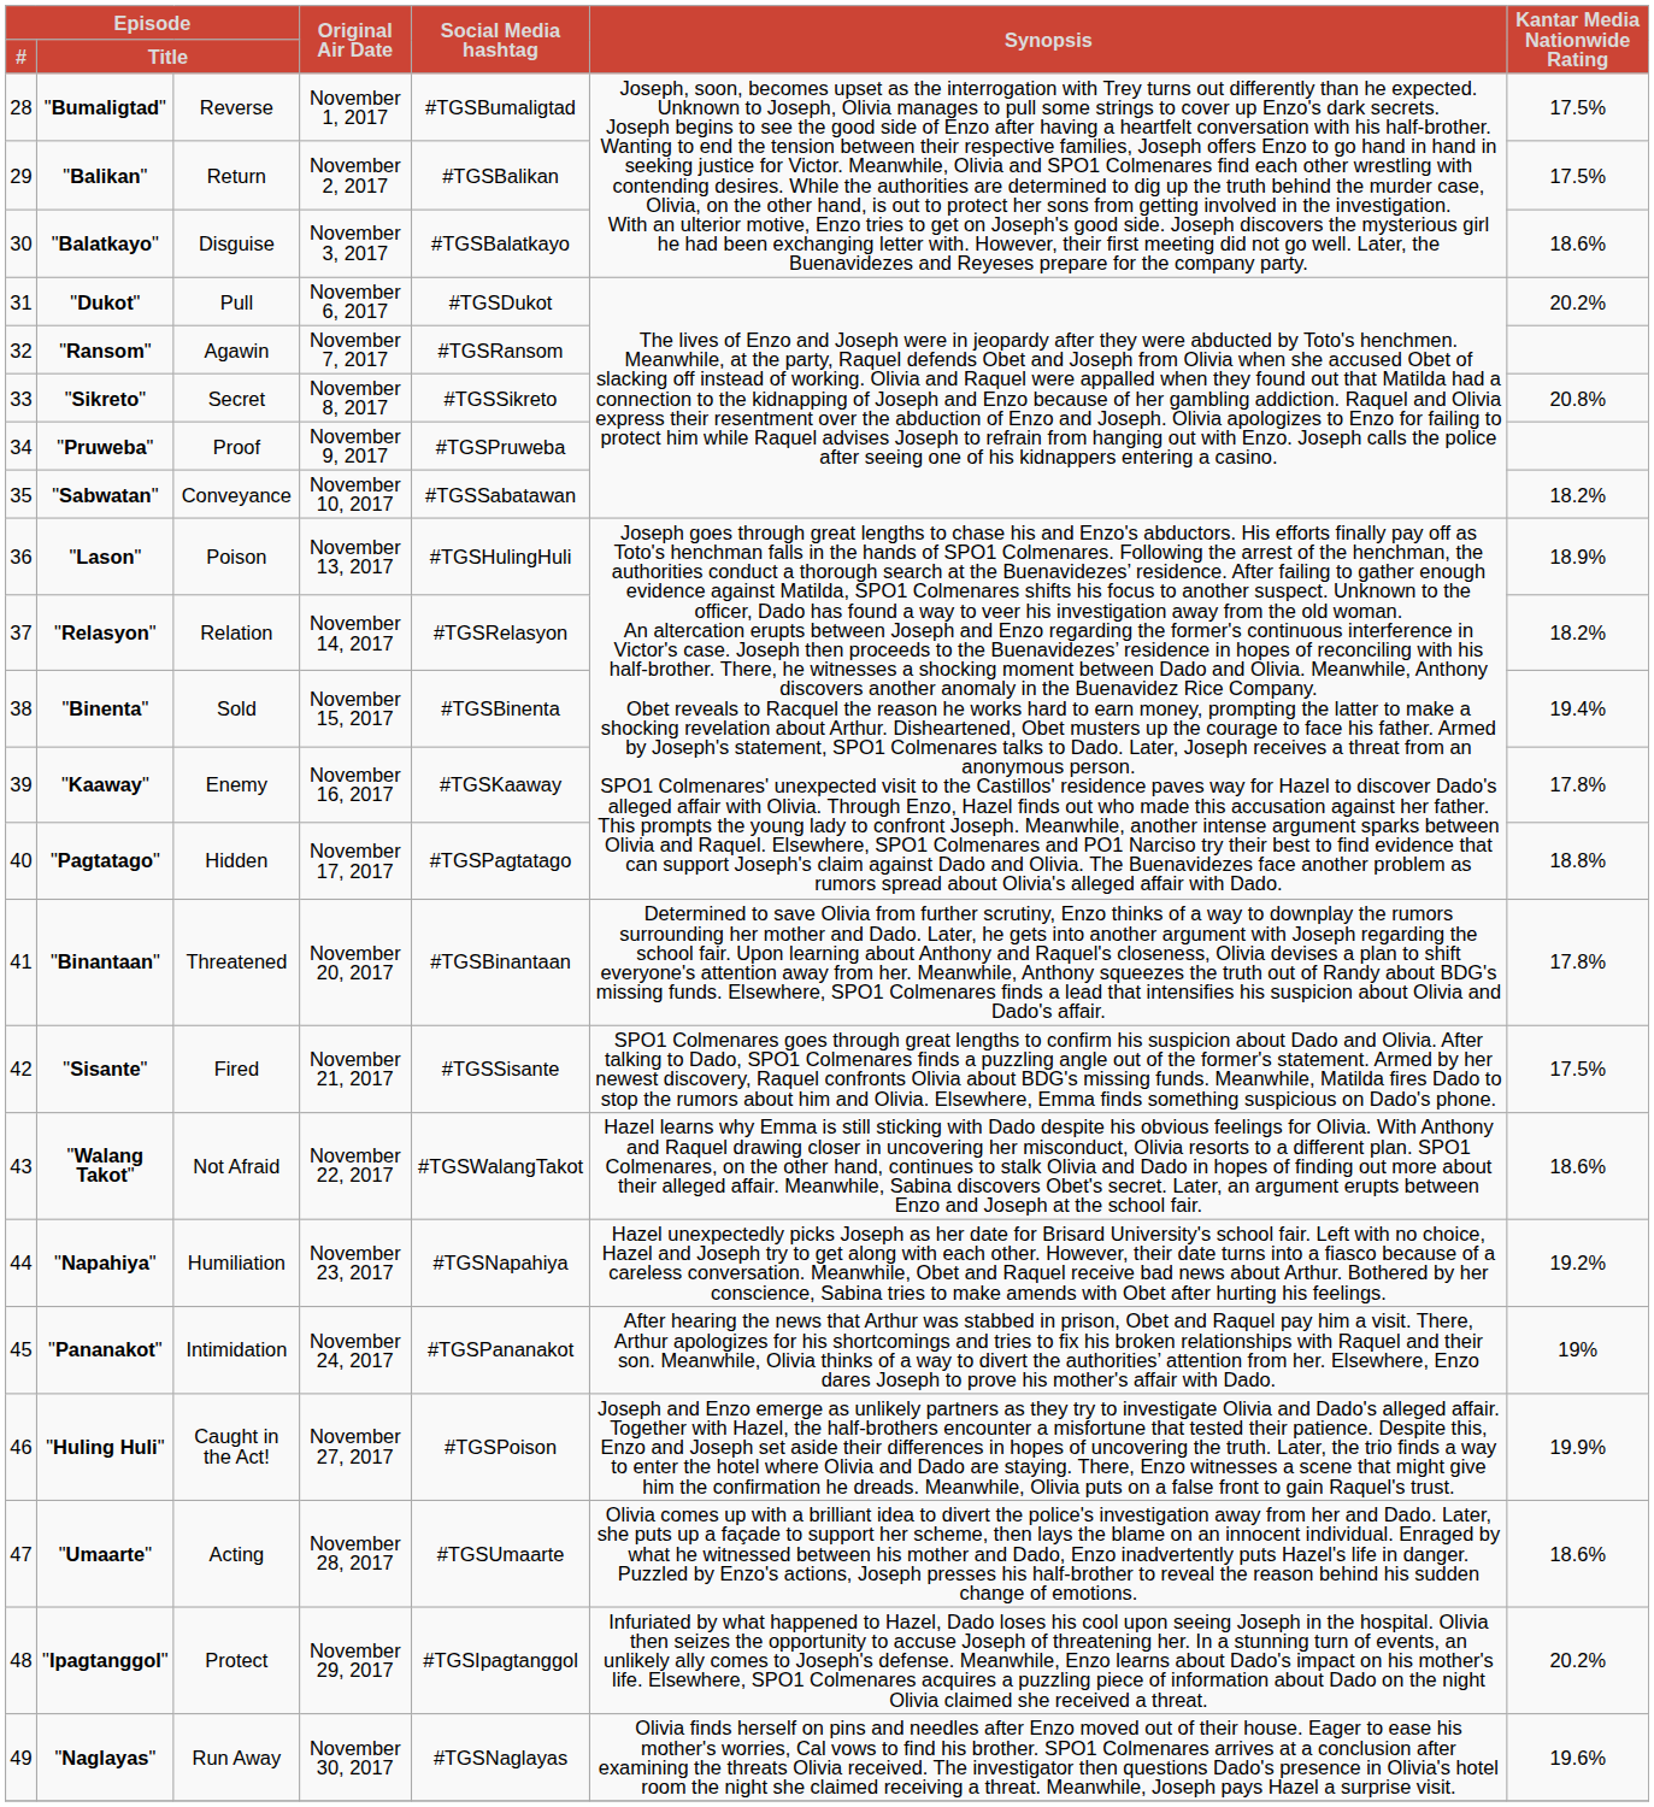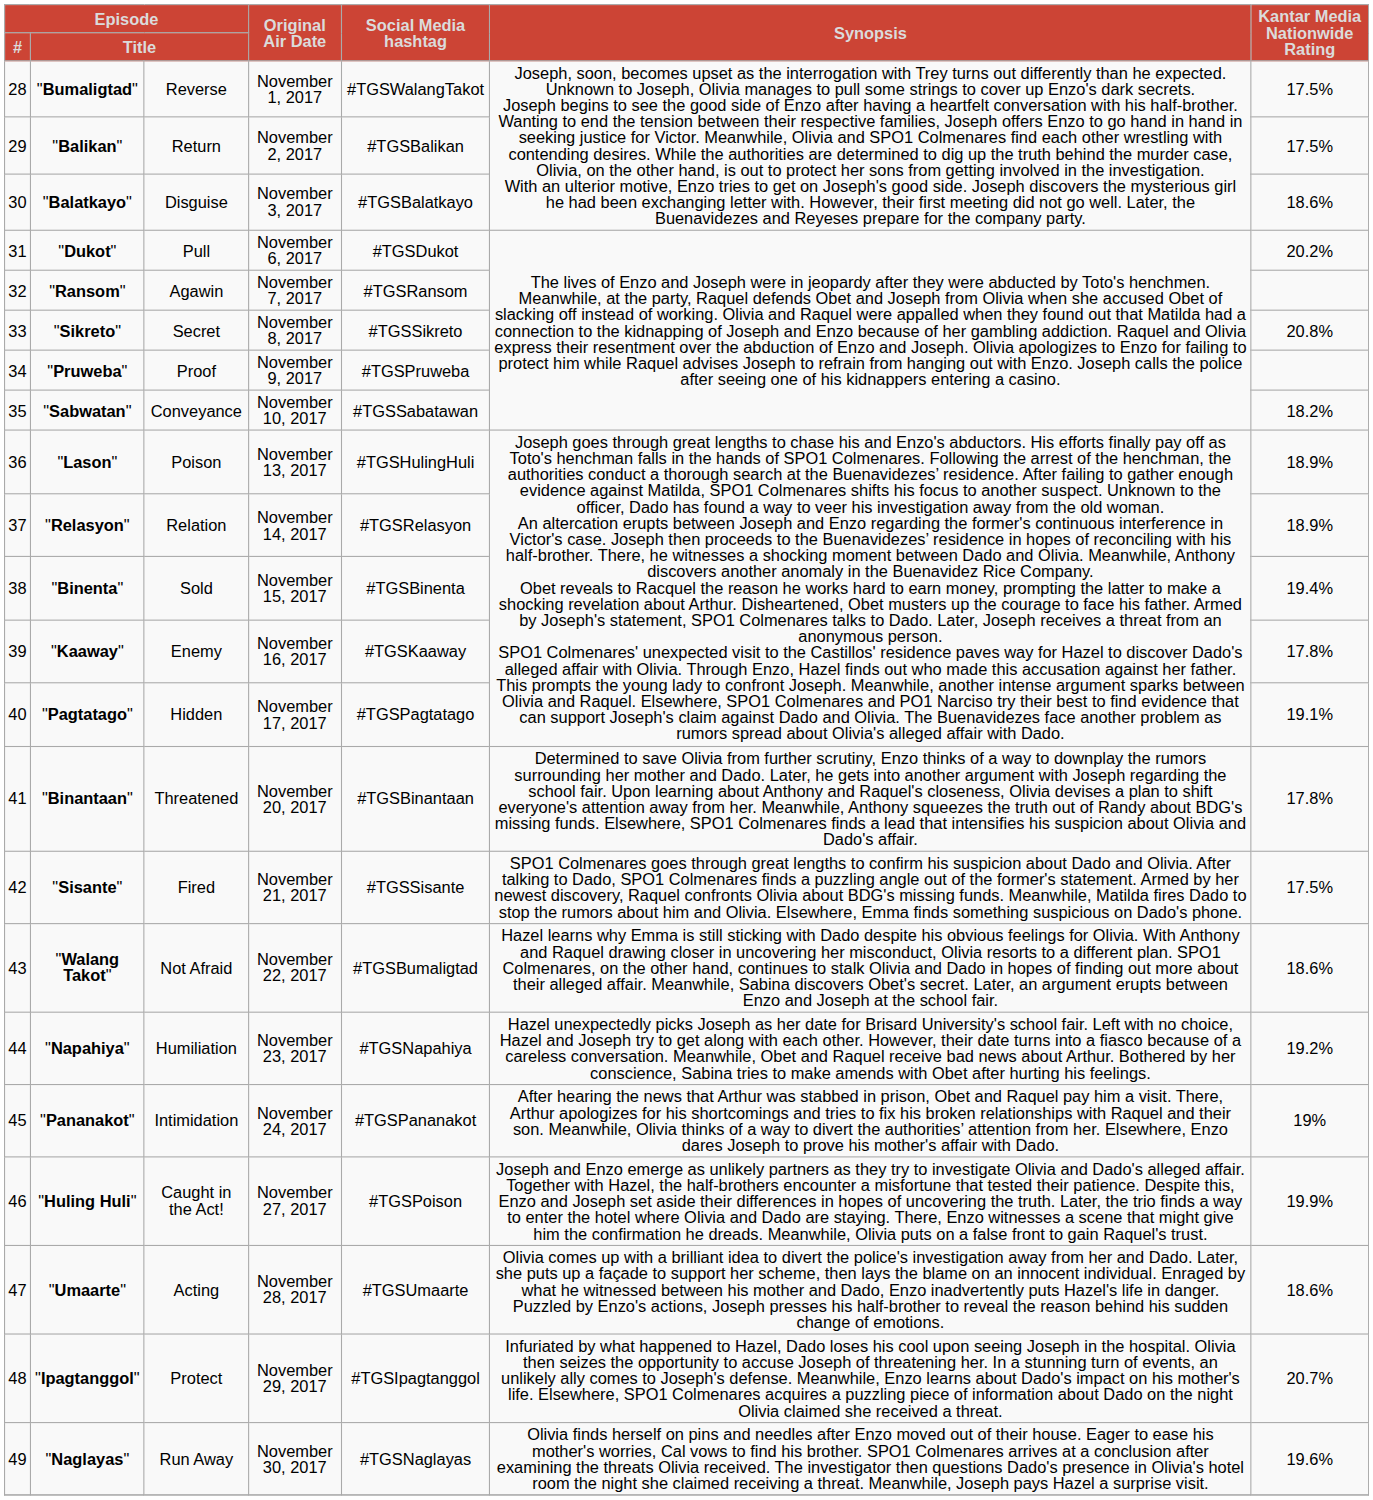"Bumaligtad" | Social Media hashtag: #TGSBumaligtad -> #TGSWalangTakot
"Relasyon" | column 7: 18.2% -> 18.9%
"Pagtatago" | column 7: 18.8% -> 19.1%
"Walang Takot" | Social Media hashtag: #TGSWalangTakot -> #TGSBumaligtad
"Ipagtanggol" | column 7: 20.2% -> 20.7%
